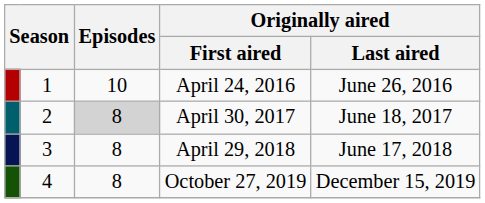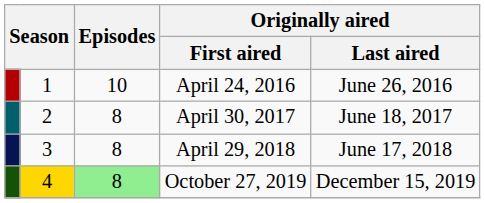April 30, 2017 | Episodes: lightgrey background -> no background
October 27, 2019 | column 2: no background -> gold background
October 27, 2019 | Episodes: no background -> lightgreen background
